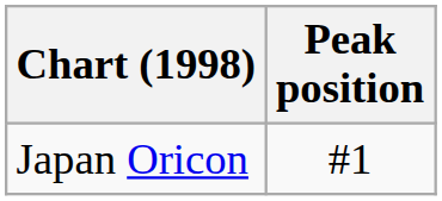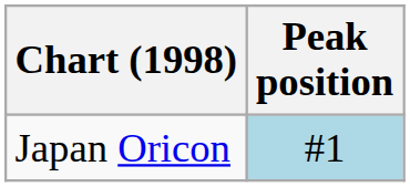Japan Oricon | Peak position: no background -> lightblue background
